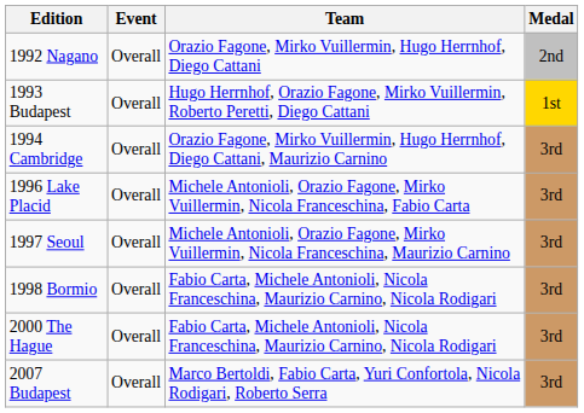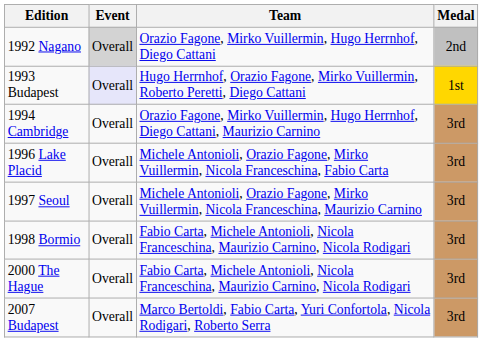row 2 | Event: no background -> lightgrey background
row 3 | Event: no background -> lavender background
